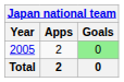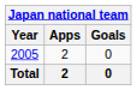2005 | Goals: lightgreen background -> no background
